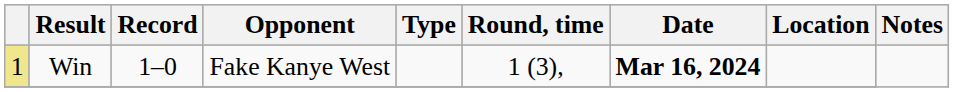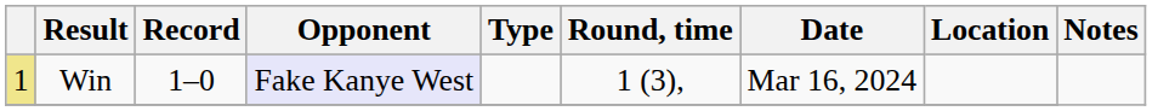Win | Opponent: no background -> lavender background
Win | Date: bold -> normal
